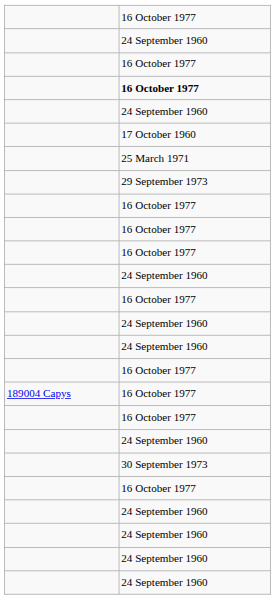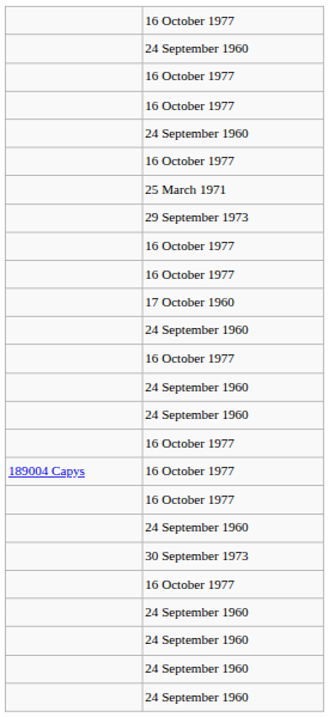row 4 | column 2: bold -> normal
row 6 | column 2: 17 October 1960 -> 16 October 1977
row 11 | column 2: 16 October 1977 -> 17 October 1960
